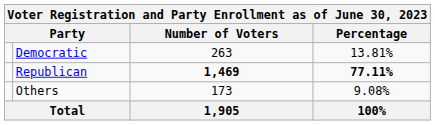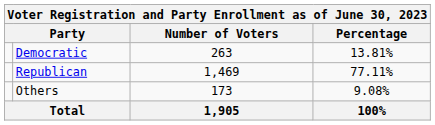Republican | Number of Voters: bold -> normal
Republican | Percentage: bold -> normal
